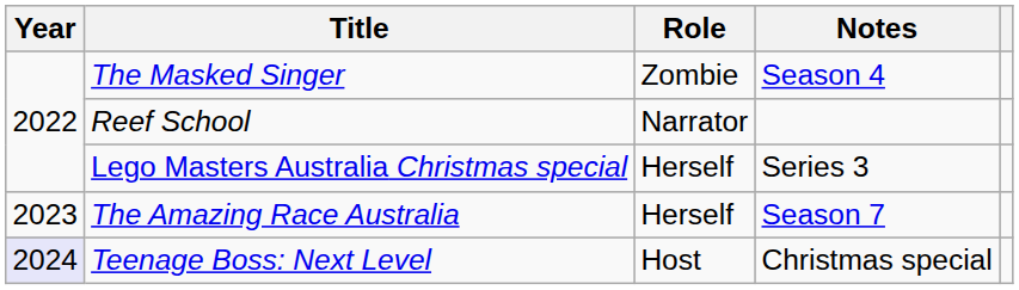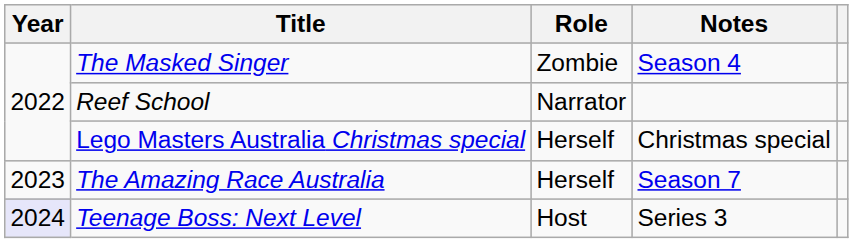Lego Masters Australia Christmas special | Notes: Series 3 -> Christmas special
Teenage Boss: Next Level | Notes: Christmas special -> Series 3
